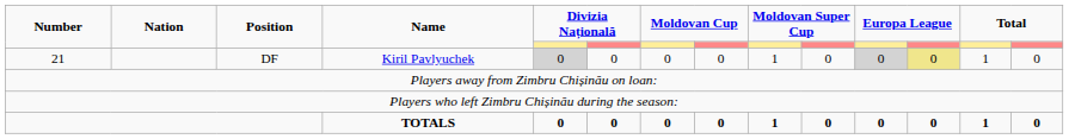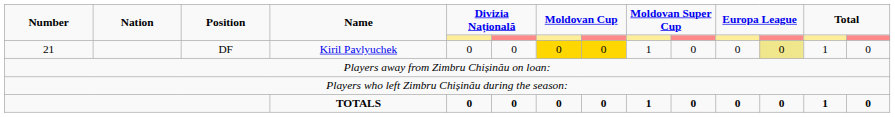21 | column 5: lightgrey background -> no background
21 | column 7: no background -> gold background
21 | column 8: no background -> gold background
21 | column 11: lightgrey background -> no background
